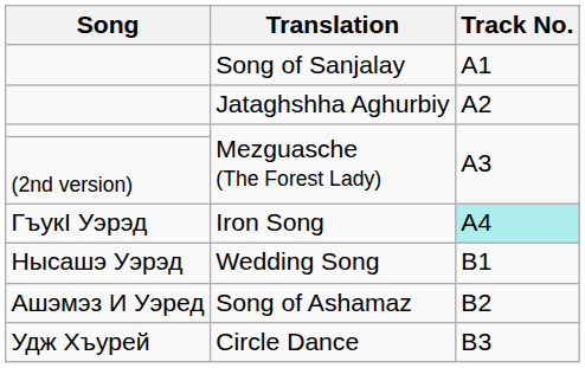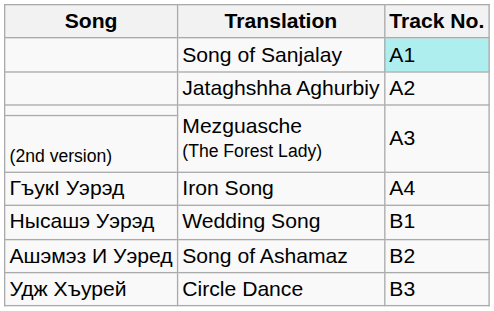Song of Sanjalay | Track No.: no background -> paleturquoise background
Iron Song | Track No.: paleturquoise background -> no background
